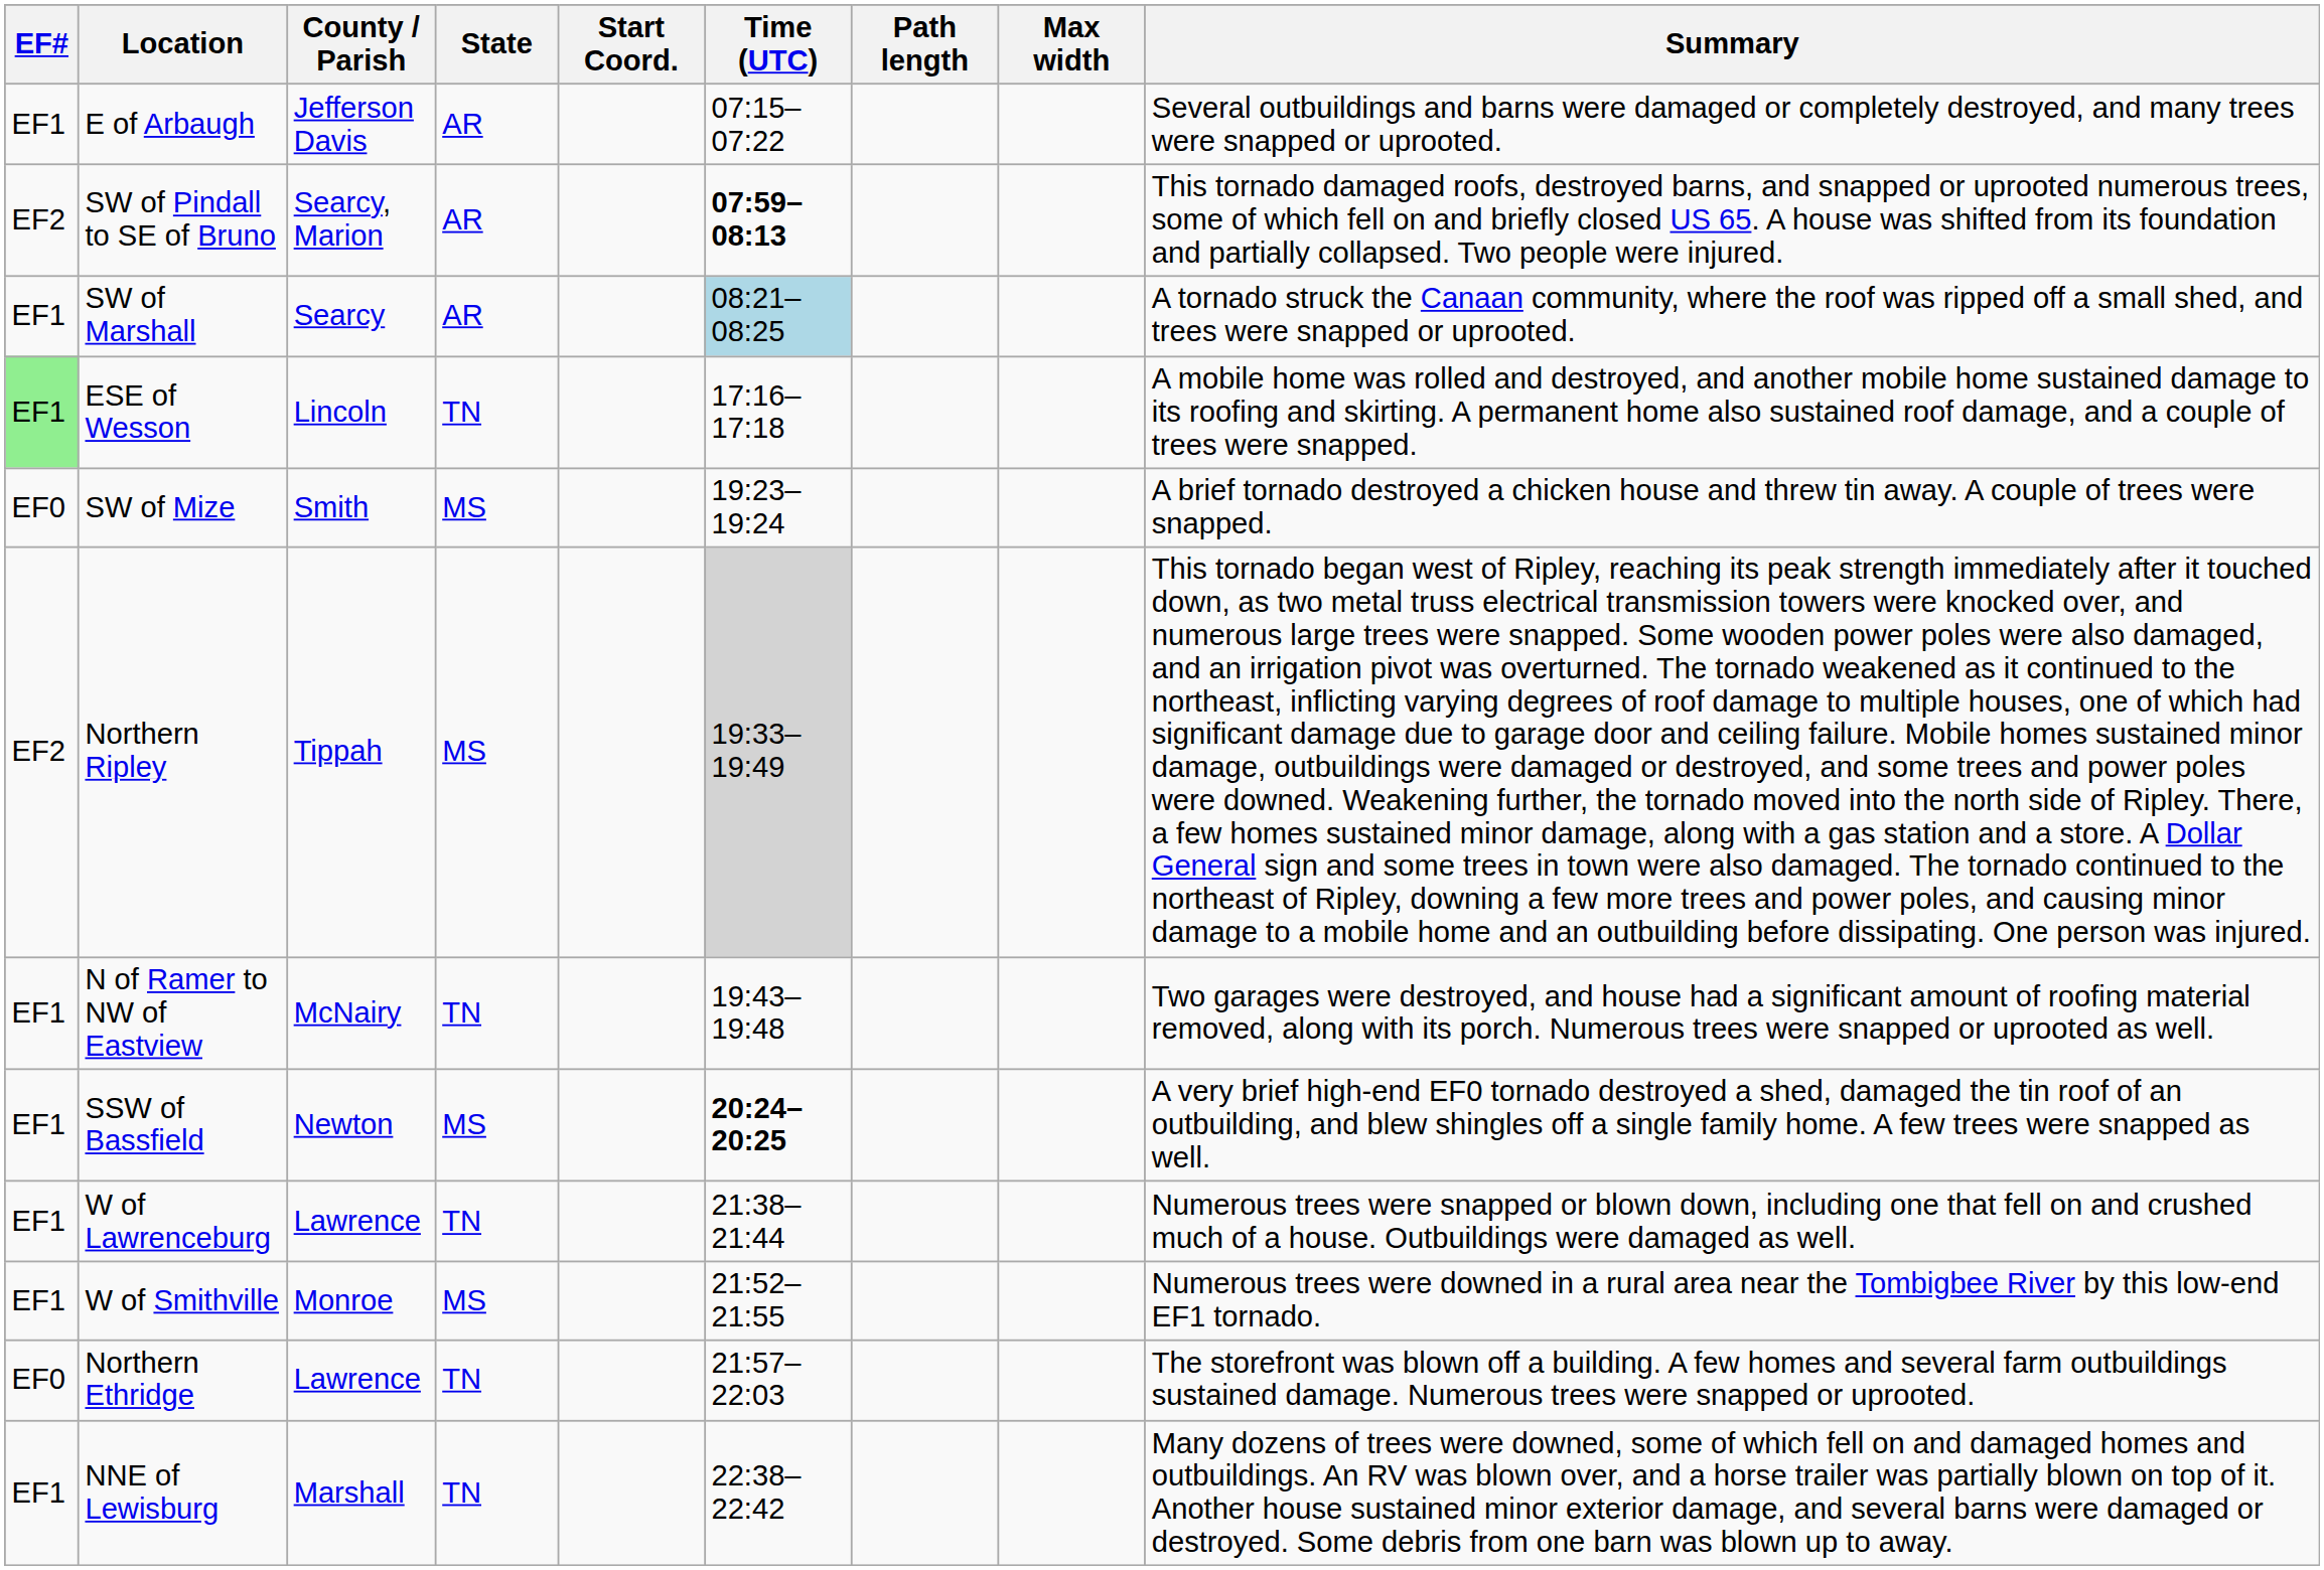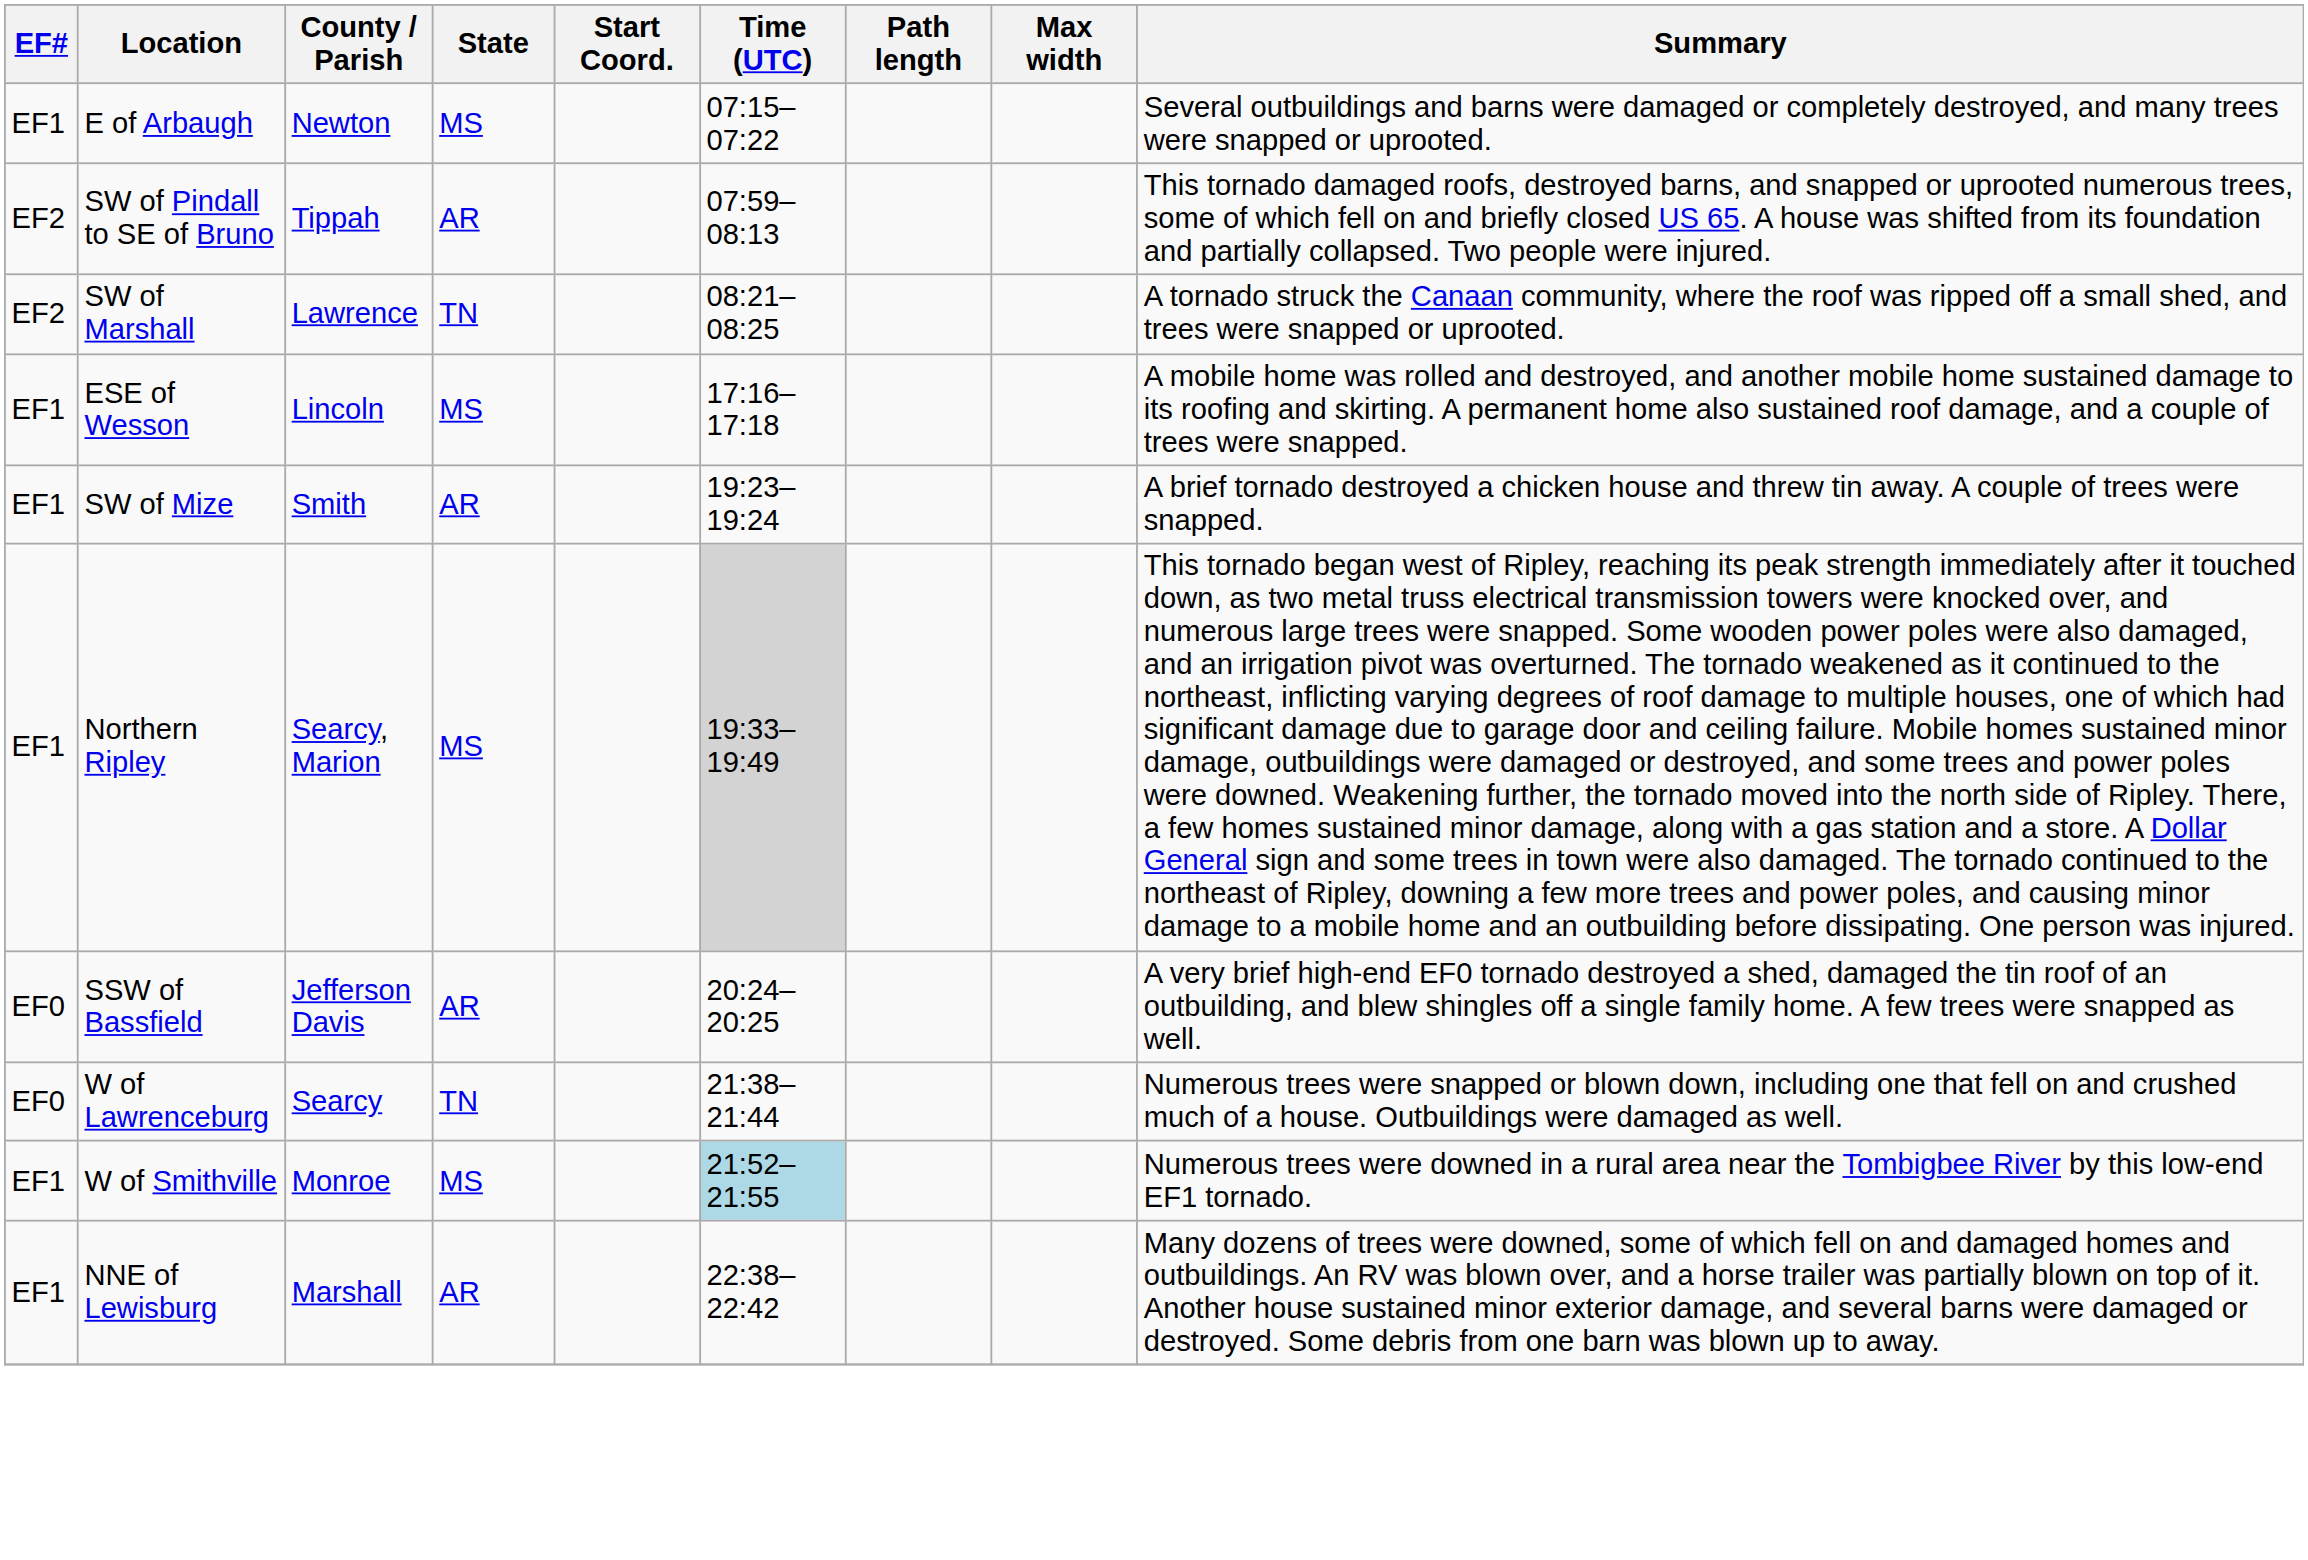E of Arbaugh | County / Parish: Jefferson Davis -> Newton
E of Arbaugh | State: AR -> MS
SW of Pindall to SE of Bruno | County / Parish: Searcy, Marion -> Tippah
SW of Pindall to SE of Bruno | Time (UTC): bold -> normal
SW of Marshall | EF#: EF1 -> EF2
SW of Marshall | County / Parish: Searcy -> Lawrence
SW of Marshall | State: AR -> TN
SW of Marshall | Time (UTC): lightblue background -> no background
ESE of Wesson | EF#: lightgreen background -> no background
ESE of Wesson | State: TN -> MS
SW of Mize | EF#: EF0 -> EF1
SW of Mize | State: MS -> AR
Northern Ripley | EF#: EF2 -> EF1
Northern Ripley | County / Parish: Tippah -> Searcy, Marion
- row: EF1 | N of Ramer to NW of Eastview | McNairy | TN | 19:43–19:48 | Two garages were destroyed, and house had a significant amount of roofing material removed, along with its porch. Numerous trees were snapped or uprooted as well.
SSW of Bassfield | EF#: EF1 -> EF0
SSW of Bassfield | County / Parish: Newton -> Jefferson Davis
SSW of Bassfield | State: MS -> AR
SSW of Bassfield | Time (UTC): bold -> normal
W of Lawrenceburg | EF#: EF1 -> EF0
W of Lawrenceburg | County / Parish: Lawrence -> Searcy
W of Smithville | Time (UTC): no background -> lightblue background
- row: EF0 | Northern Ethridge | Lawrence | TN | 21:57–22:03 | The storefront was blown off a building. A few homes and several farm outbuildings sustained damage. Numerous trees were snapped or uprooted.
NNE of Lewisburg | State: TN -> AR
